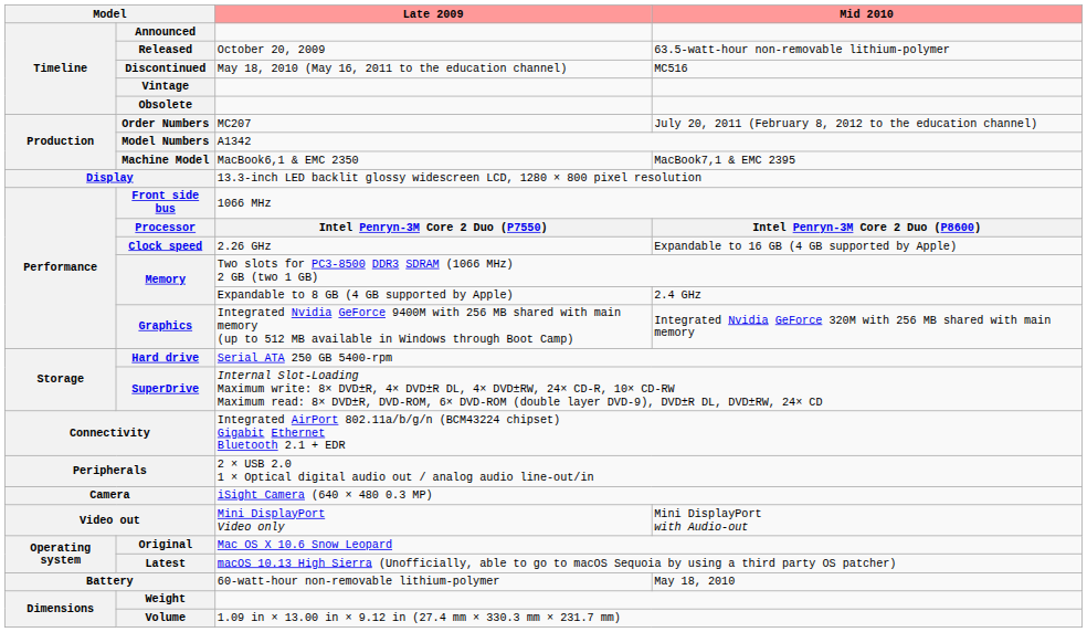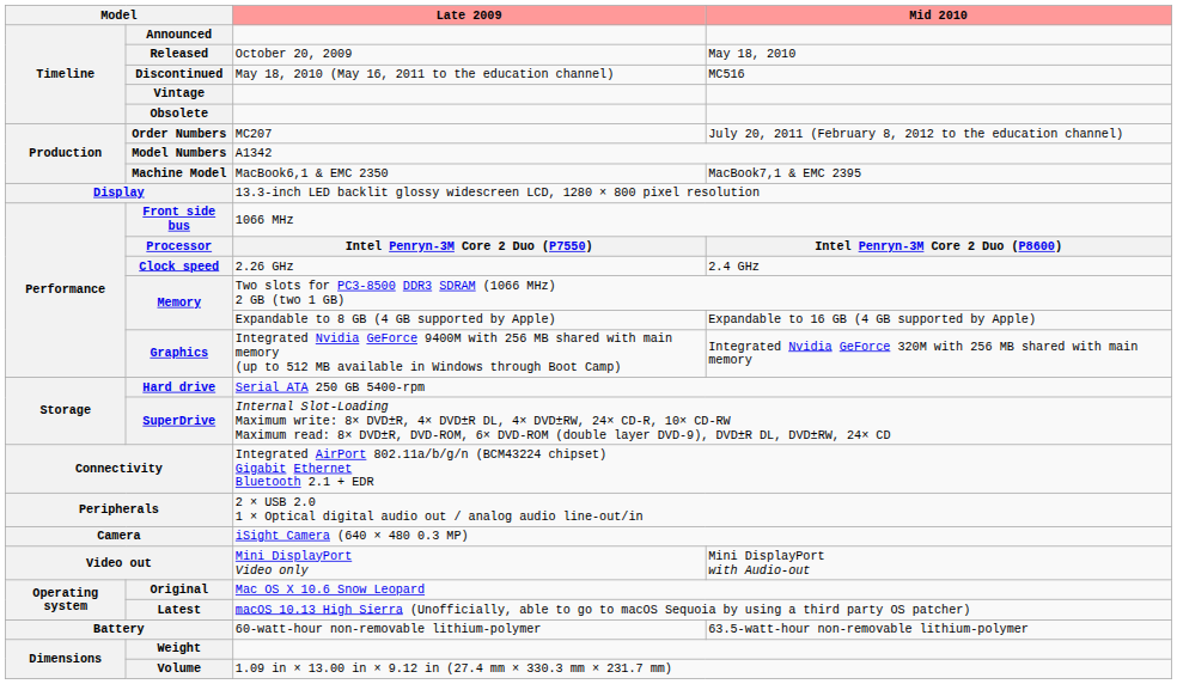Released | Mid 2010: 63.5-watt-hour non-removable lithium-polymer -> May 18, 2010
Clock speed | Mid 2010: Expandable to 16 GB (4 GB supported by Apple) -> 2.4 GHz
Memory / Expandable to 8 GB (4 GB supported by Apple) | Mid 2010: 2.4 GHz -> Expandable to 16 GB (4 GB supported by Apple)
Battery | Mid 2010: May 18, 2010 -> 63.5-watt-hour non-removable lithium-polymer
